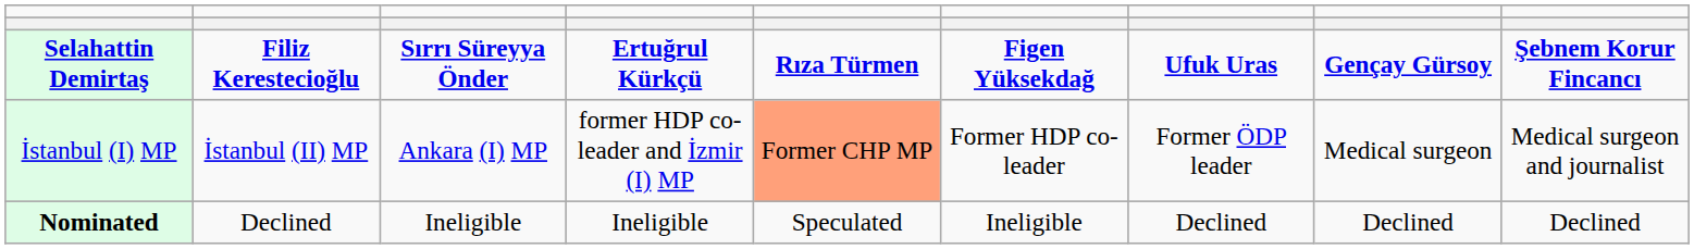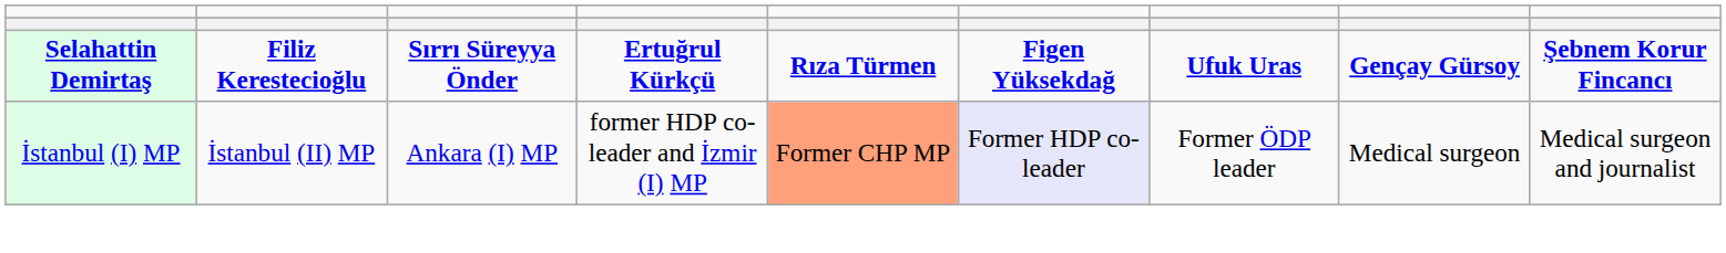İstanbul (I) MP | column 6: no background -> lavender background
- row: Nominated | Declined | Ineligible | Ineligible | Speculated | Ineligible | Declined | Declined | Declined
